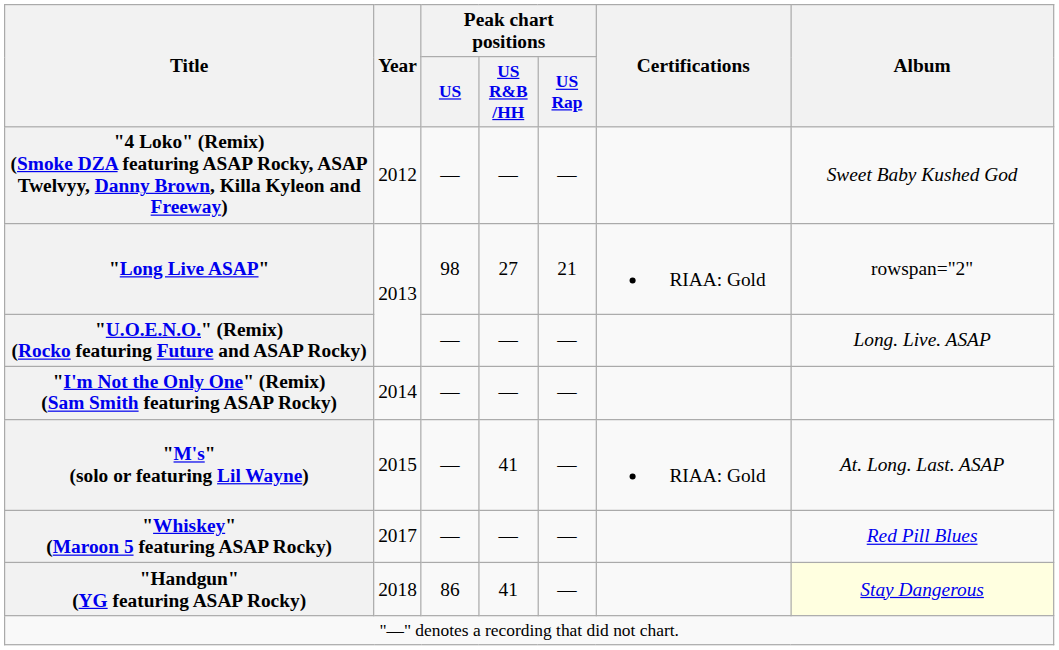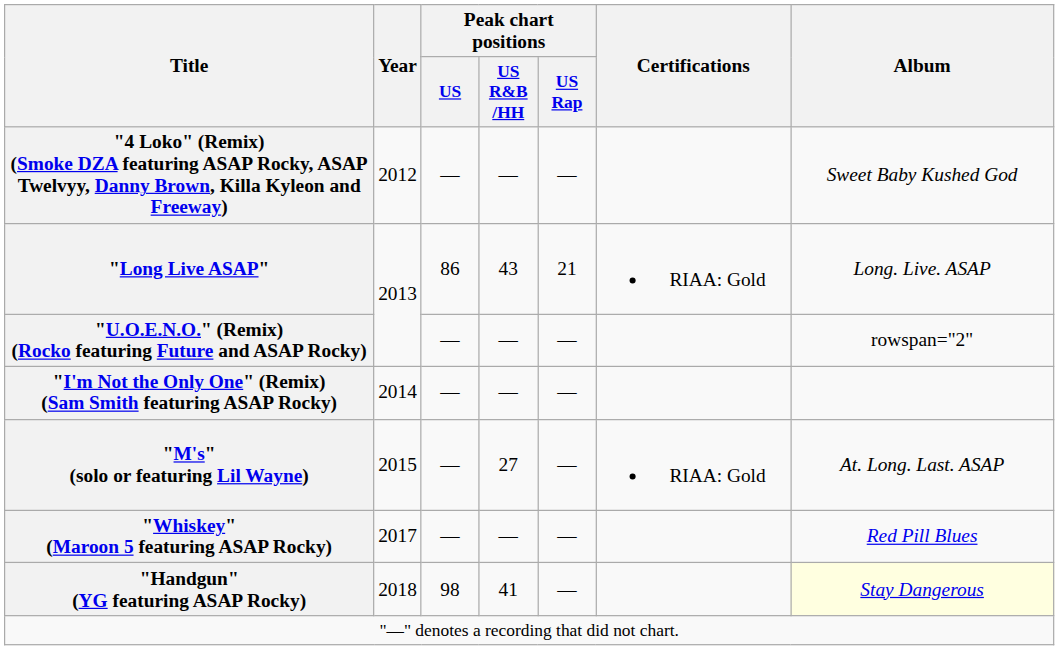"Long Live ASAP" | Peak chart positions / US: 98 -> 86
"Long Live ASAP" | Peak chart positions / US R&B /HH: 27 -> 43
"Long Live ASAP" | Album: rowspan="2" -> Long. Live. ASAP
"U.O.E.N.O." (Remix) (Rocko featuring Future and ASAP Rocky) | Album: Long. Live. ASAP -> rowspan="2"
"M's" (solo or featuring Lil Wayne) | Peak chart positions / US R&B /HH: 41 -> 27
"Handgun" (YG featuring ASAP Rocky) | Peak chart positions / US: 86 -> 98
